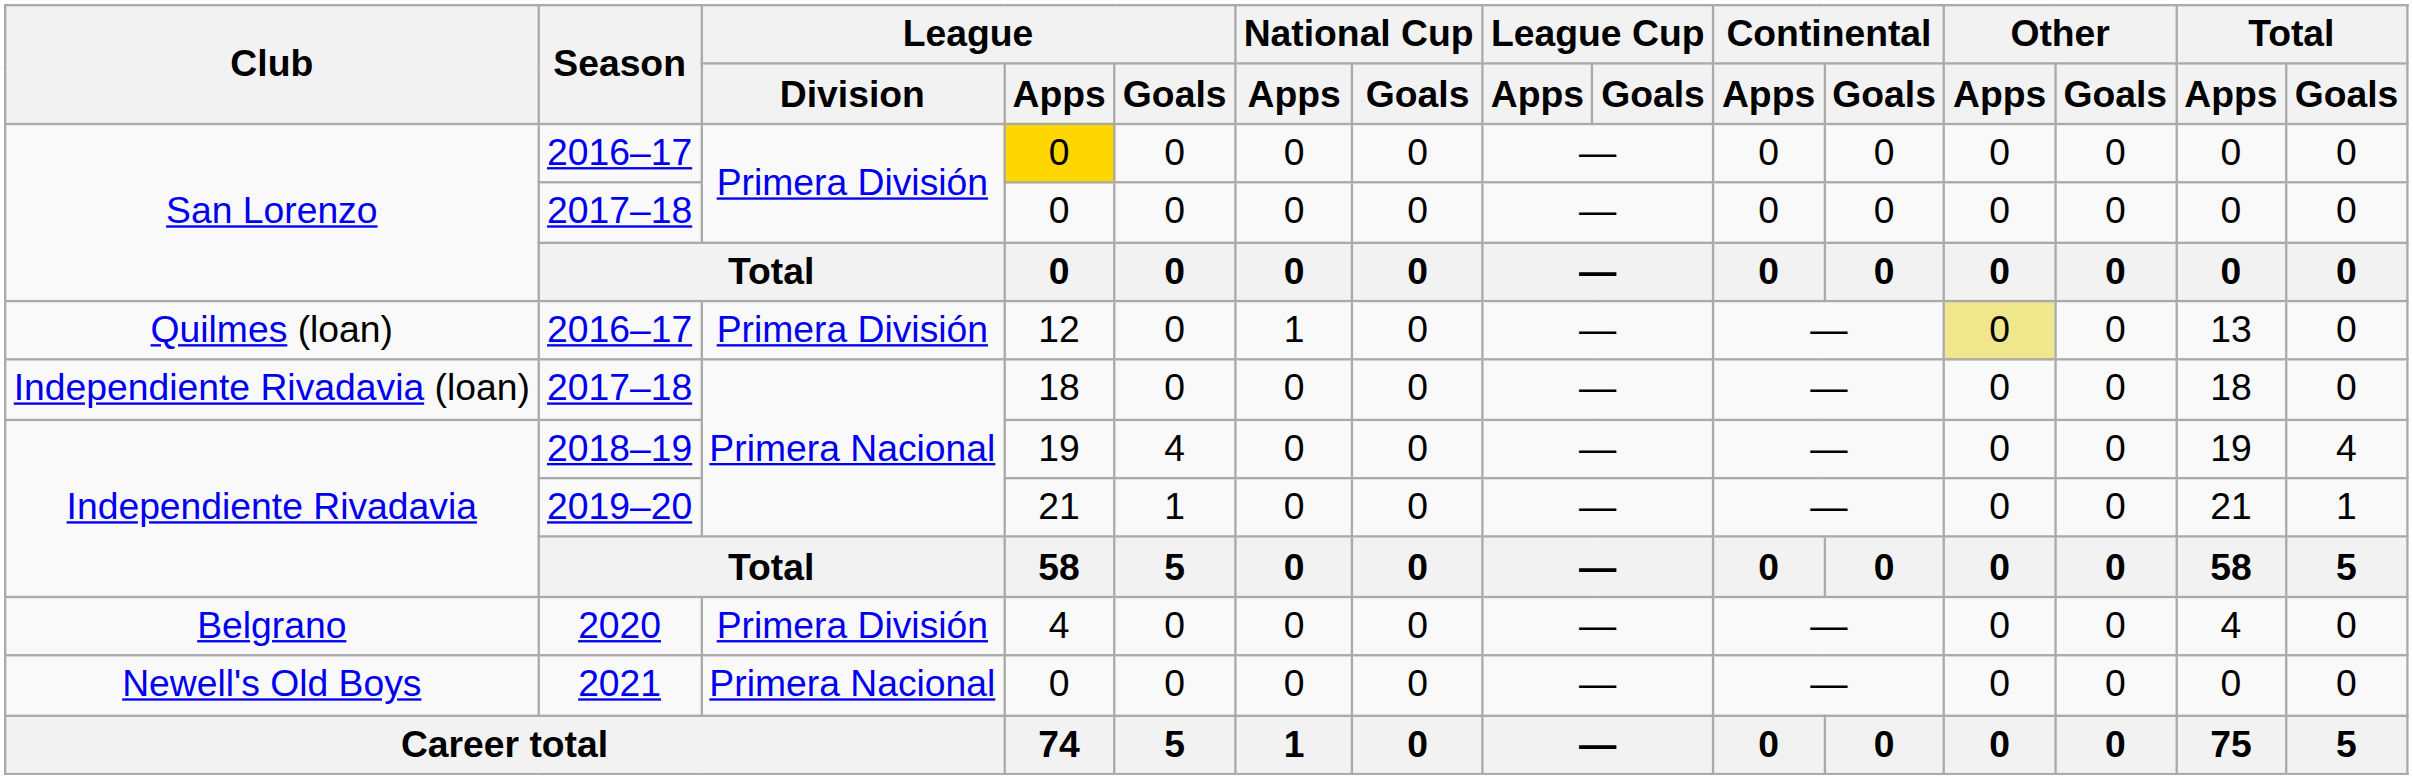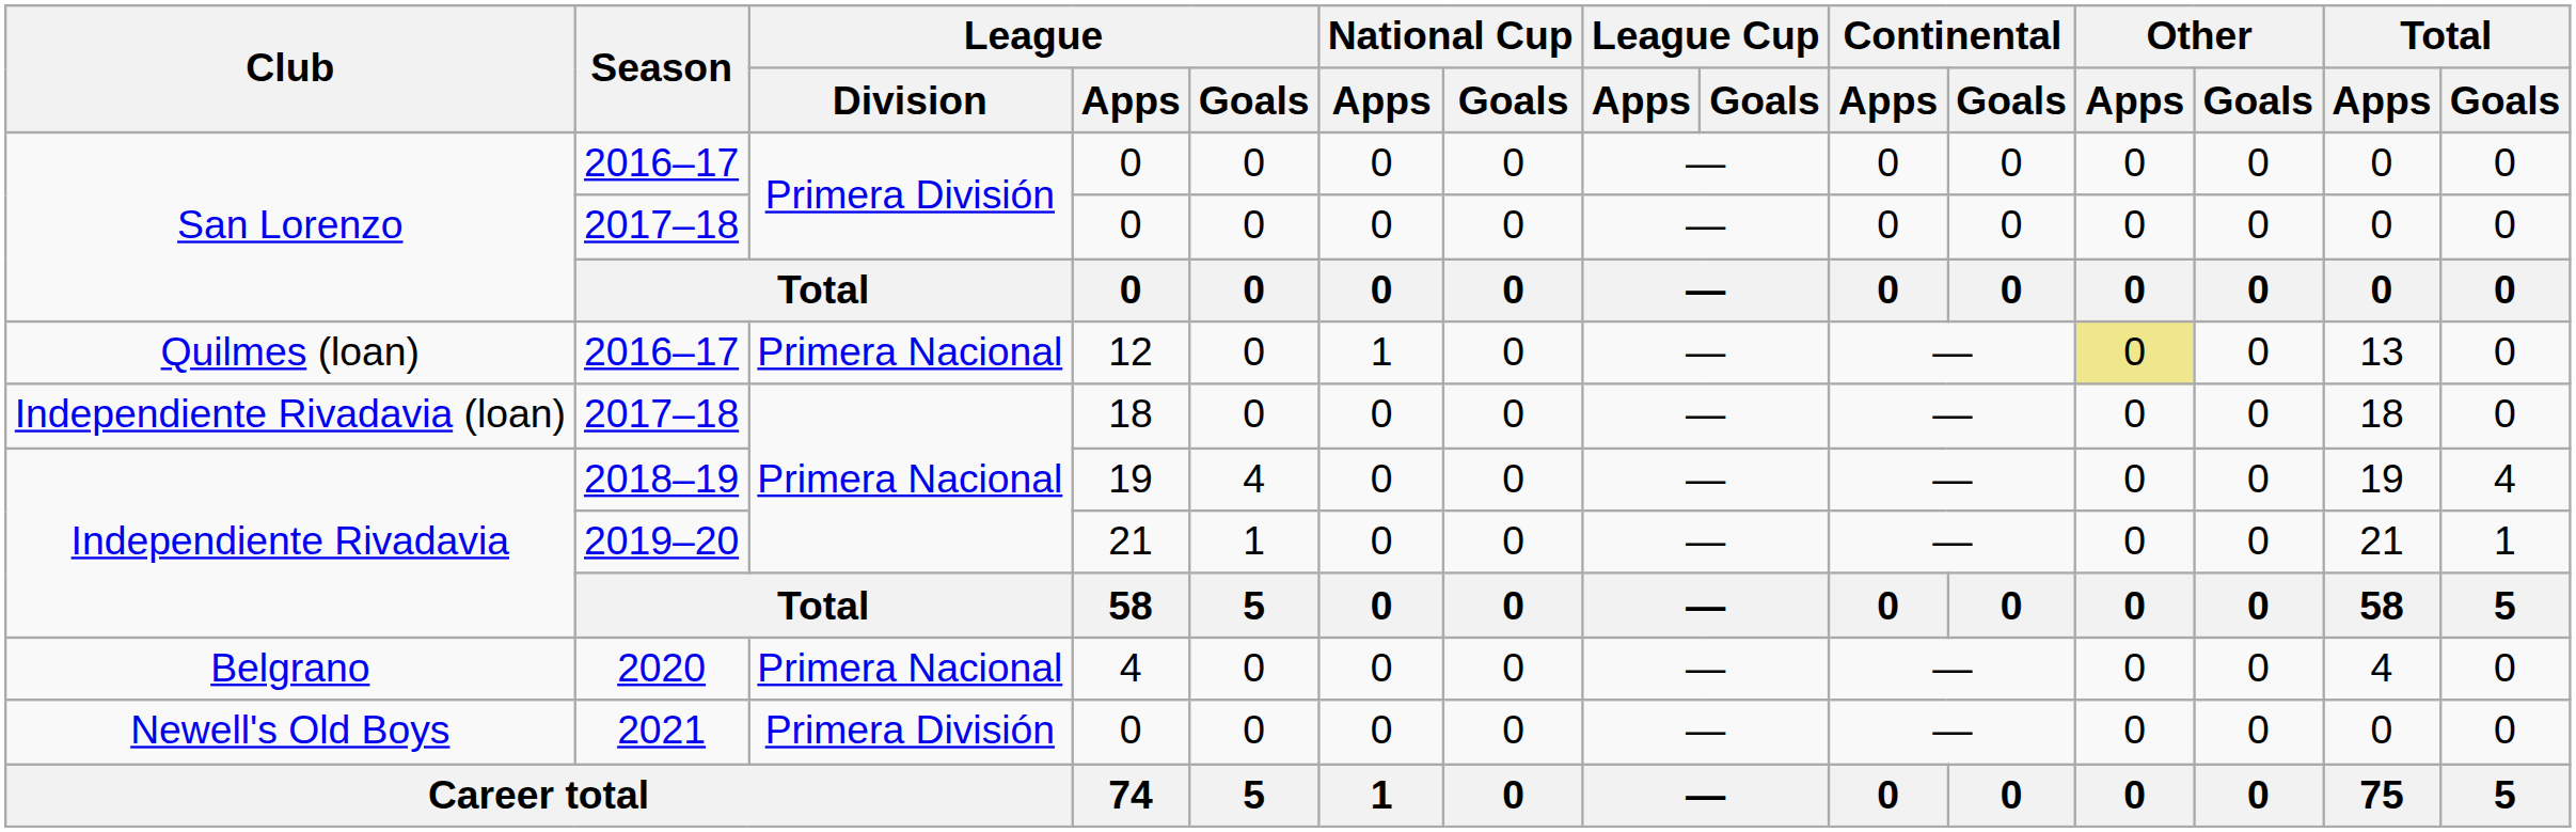San Lorenzo / 2016–17 | League / Apps: gold background -> no background
Quilmes (loan) | League / Division: Primera División -> Primera Nacional
Belgrano | League / Division: Primera División -> Primera Nacional
Newell's Old Boys | League / Division: Primera Nacional -> Primera División
